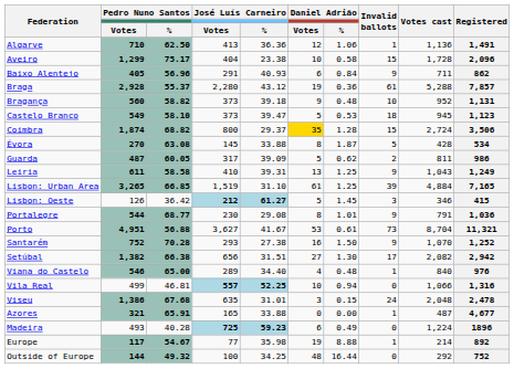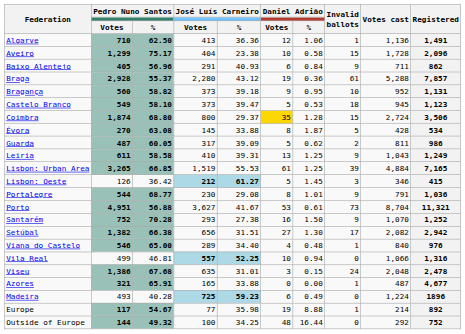Bragança | Daniel Adrião / %: 0.48 -> 0.95
Coimbra | Pedro Nuno Santos / %: 68.82 -> 68.80
Lisbon: Urban Area | José Luís Carneiro / %: 31.10 -> 55.53
